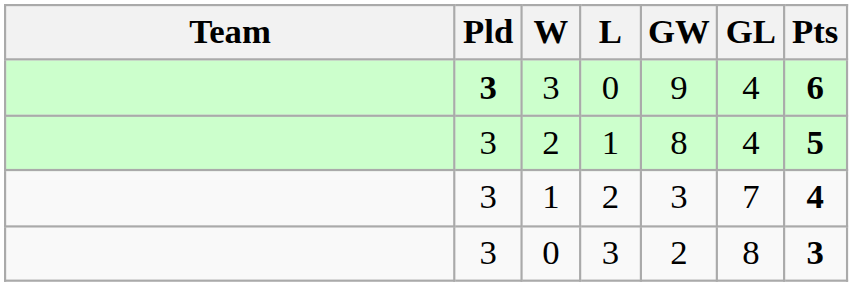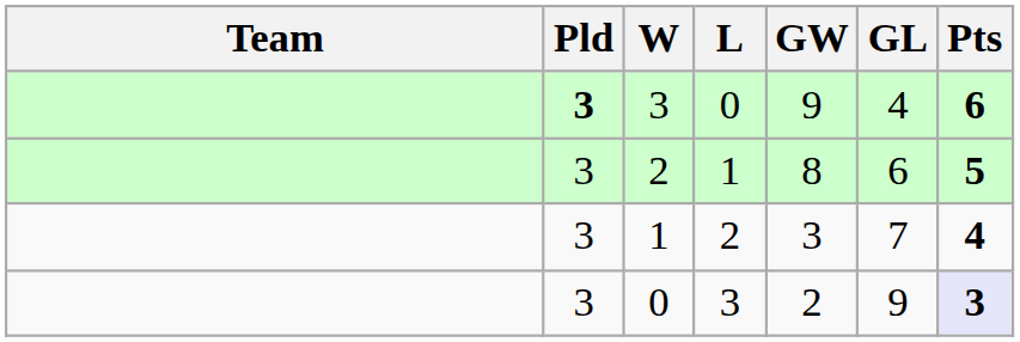row 3 | GL: 4 -> 6
row 5 | GL: 8 -> 9
row 5 | Pts: no background -> lavender background
